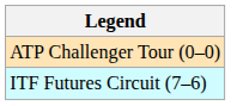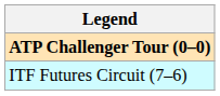row 2 | column 1: normal -> bold
